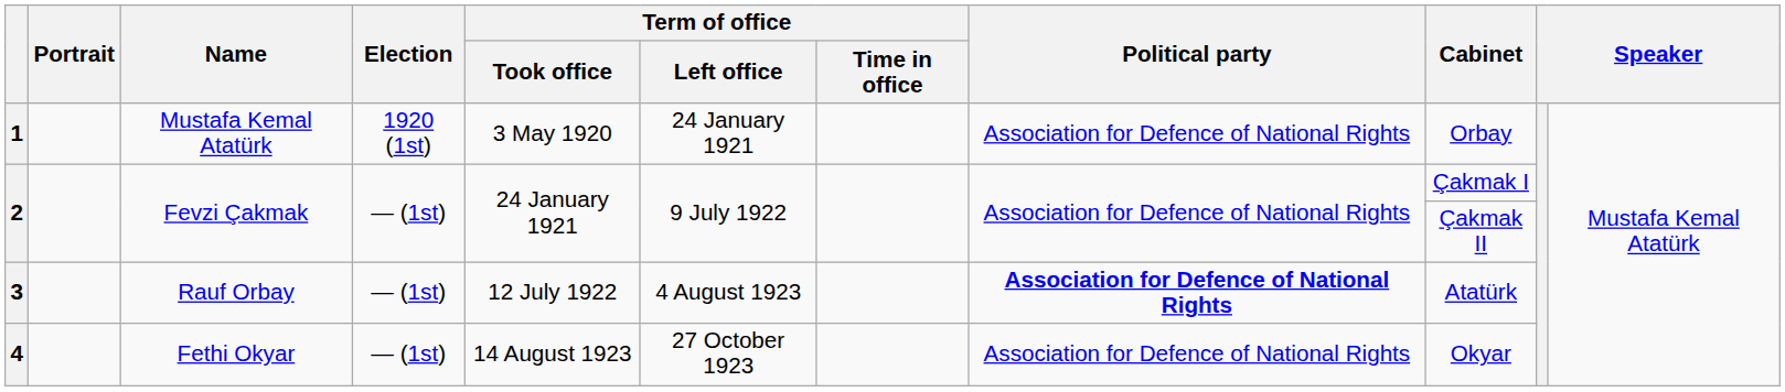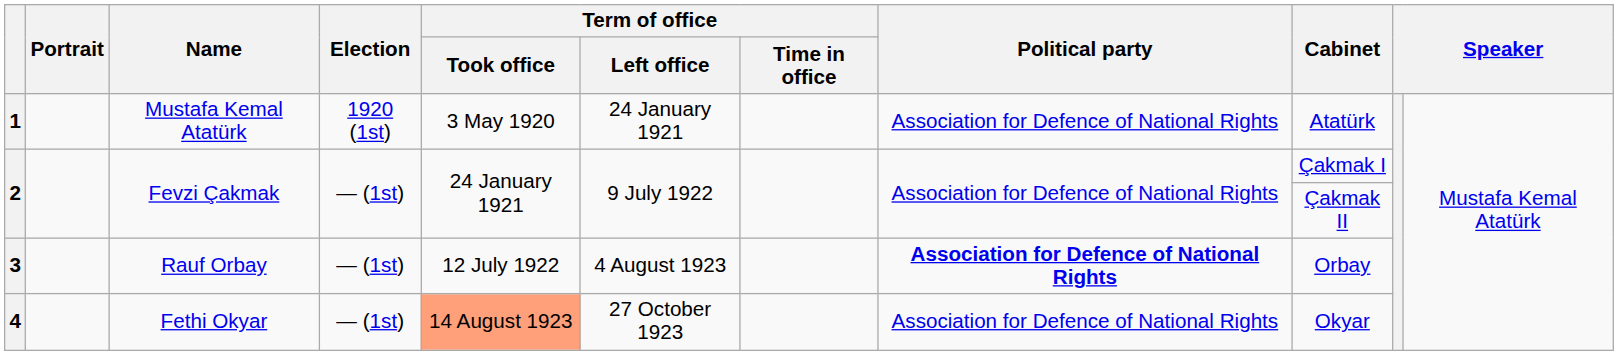1 | Cabinet: Orbay -> Atatürk
3 | Cabinet: Atatürk -> Orbay
4 | Term of office / Took office: no background -> lightsalmon background
